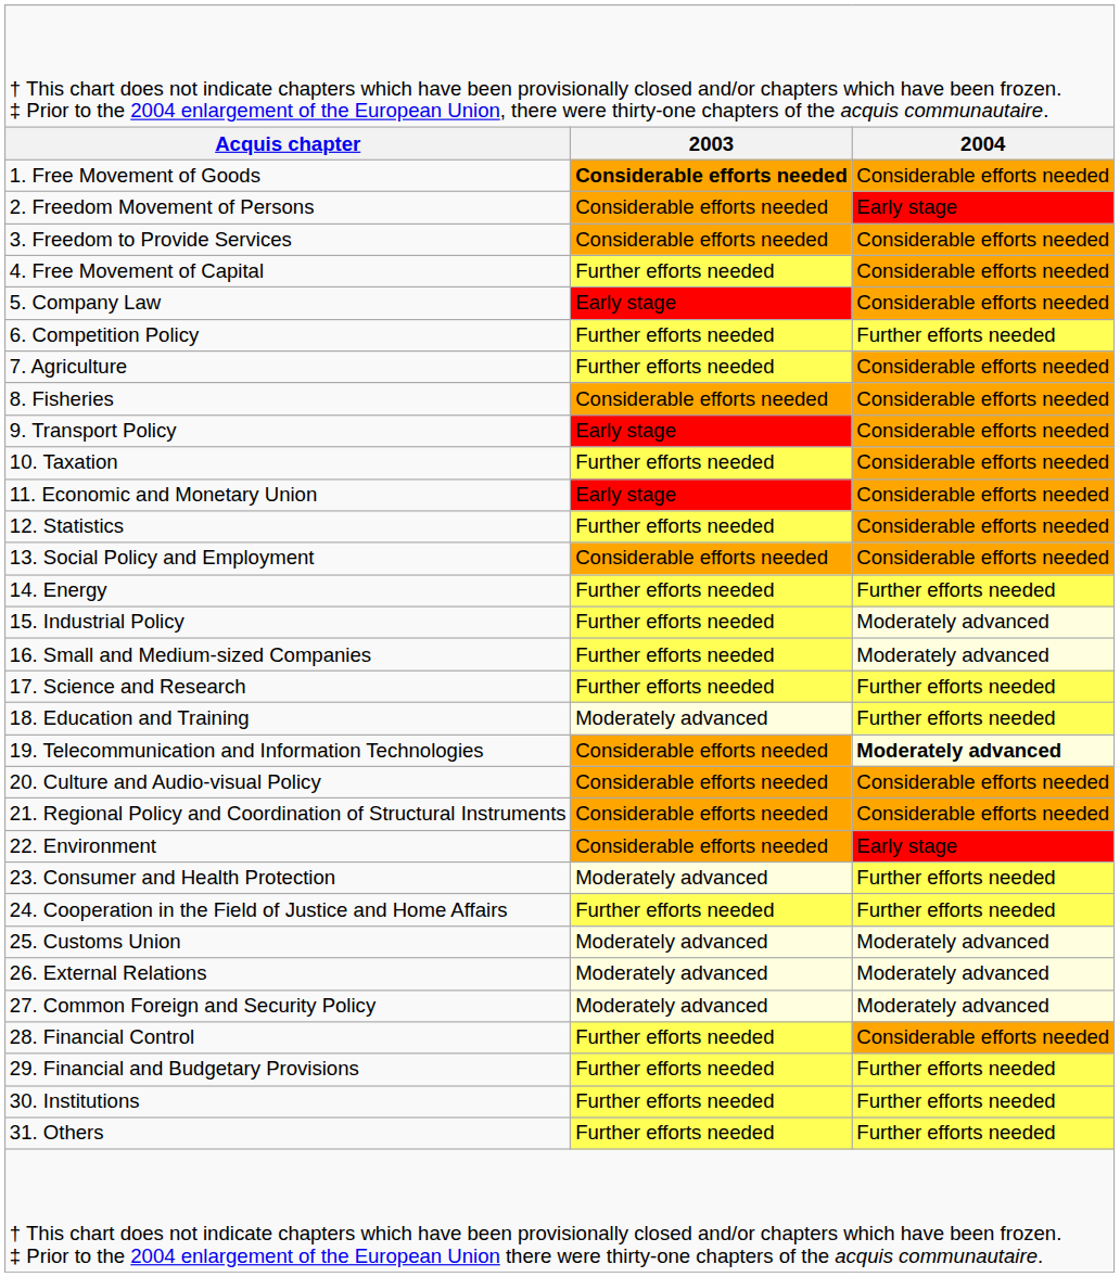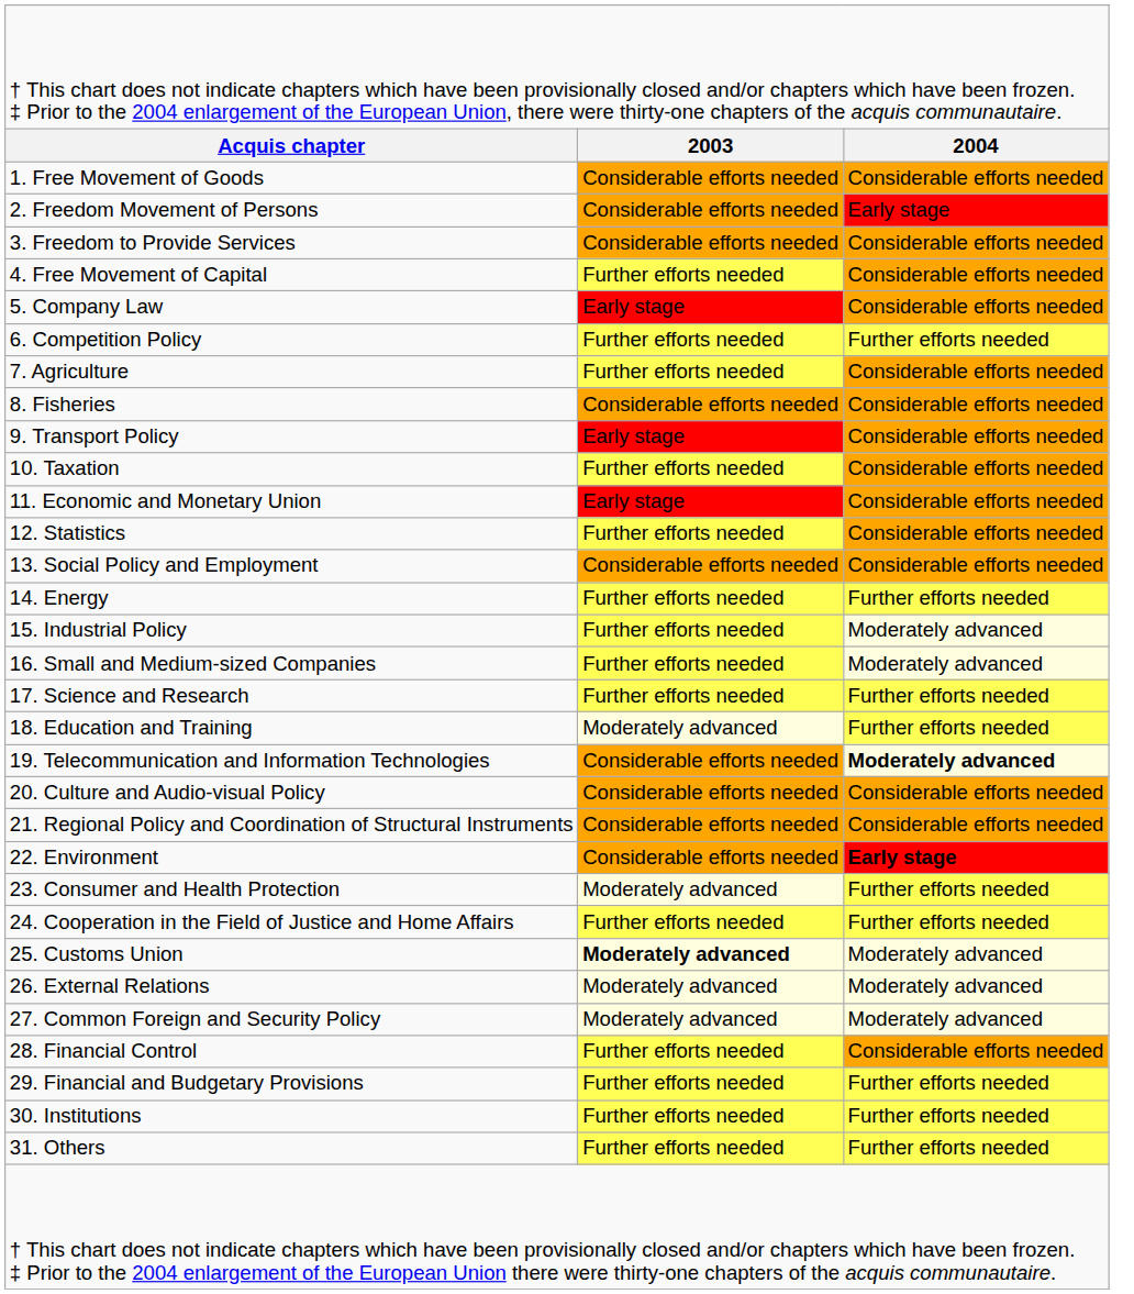1. Free Movement of Goods | column 2: bold -> normal
22. Environment | column 3: normal -> bold
25. Customs Union | column 2: normal -> bold
